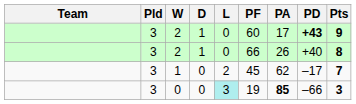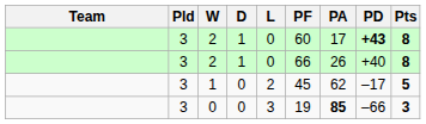row 2 | Pts: 9 -> 8
row 4 | Pts: 7 -> 5
row 5 | L: paleturquoise background -> no background
